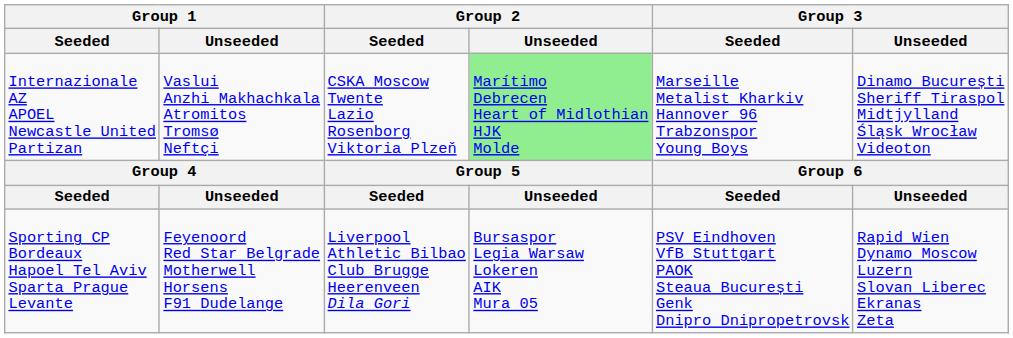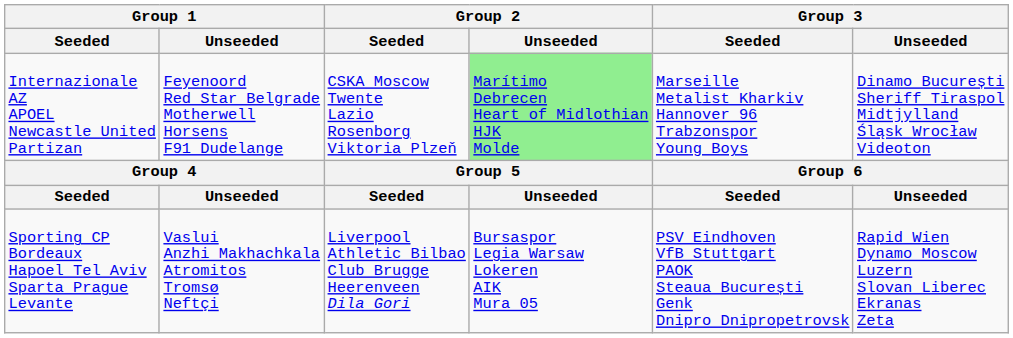Internazionale AZ APOEL Newcastle United Partizan | Group 1 / Unseeded: Vaslui Anzhi Makhachkala Atromitos Tromsø Neftçi -> Feyenoord Red Star Belgrade Motherwell Horsens F91 Dudelange
Sporting CP Bordeaux Hapoel Tel Aviv Sparta Prague Levante | Group 1 / Unseeded: Feyenoord Red Star Belgrade Motherwell Horsens F91 Dudelange -> Vaslui Anzhi Makhachkala Atromitos Tromsø Neftçi
